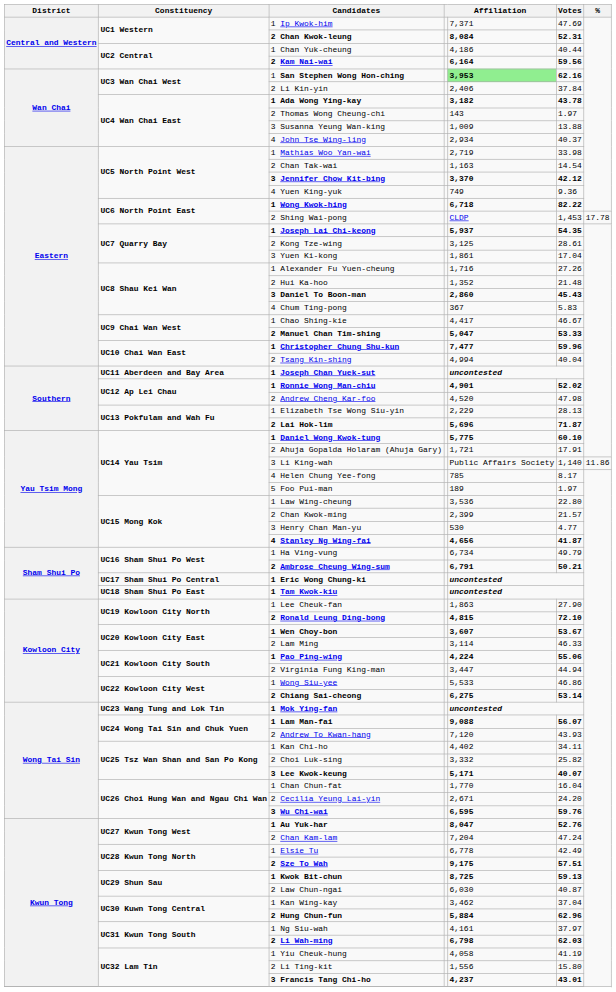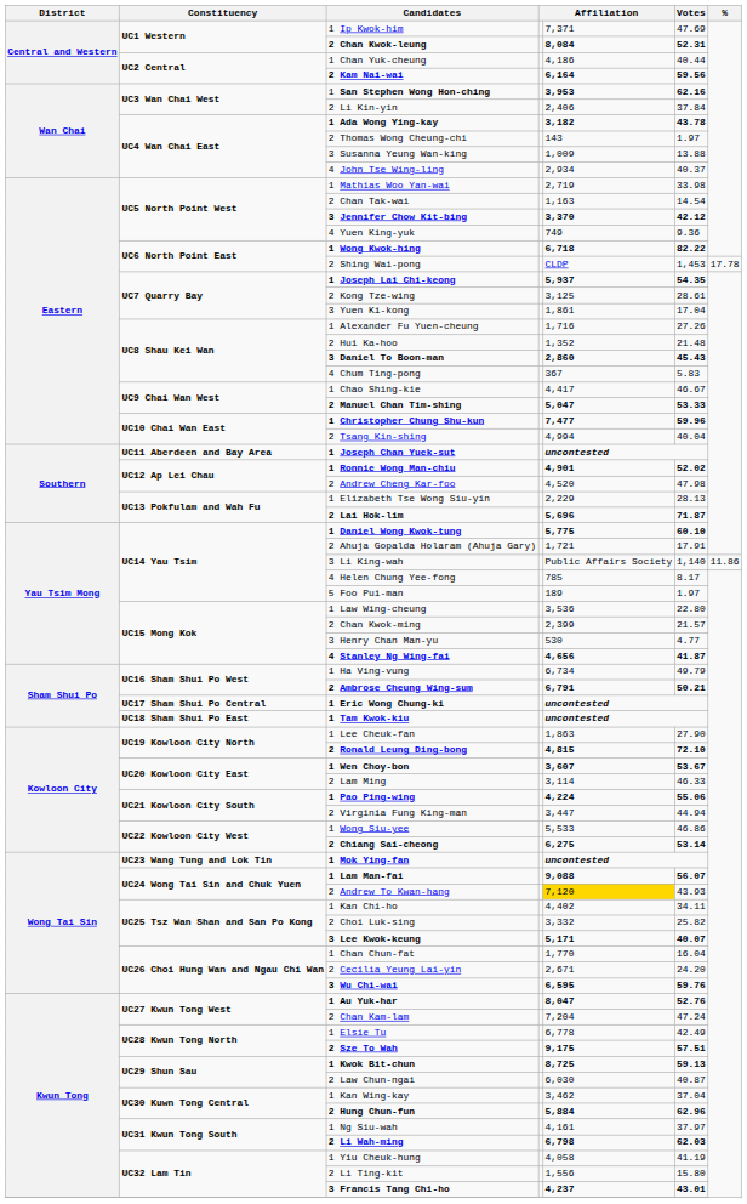1 San Stephen Wong Hon-ching | column 5: lightgreen background -> no background
2 Andrew To Kwan-hang | column 5: no background -> gold background
